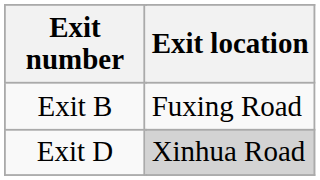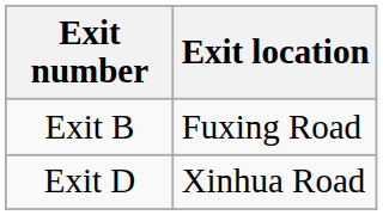Exit D | Exit location: lightgrey background -> no background
